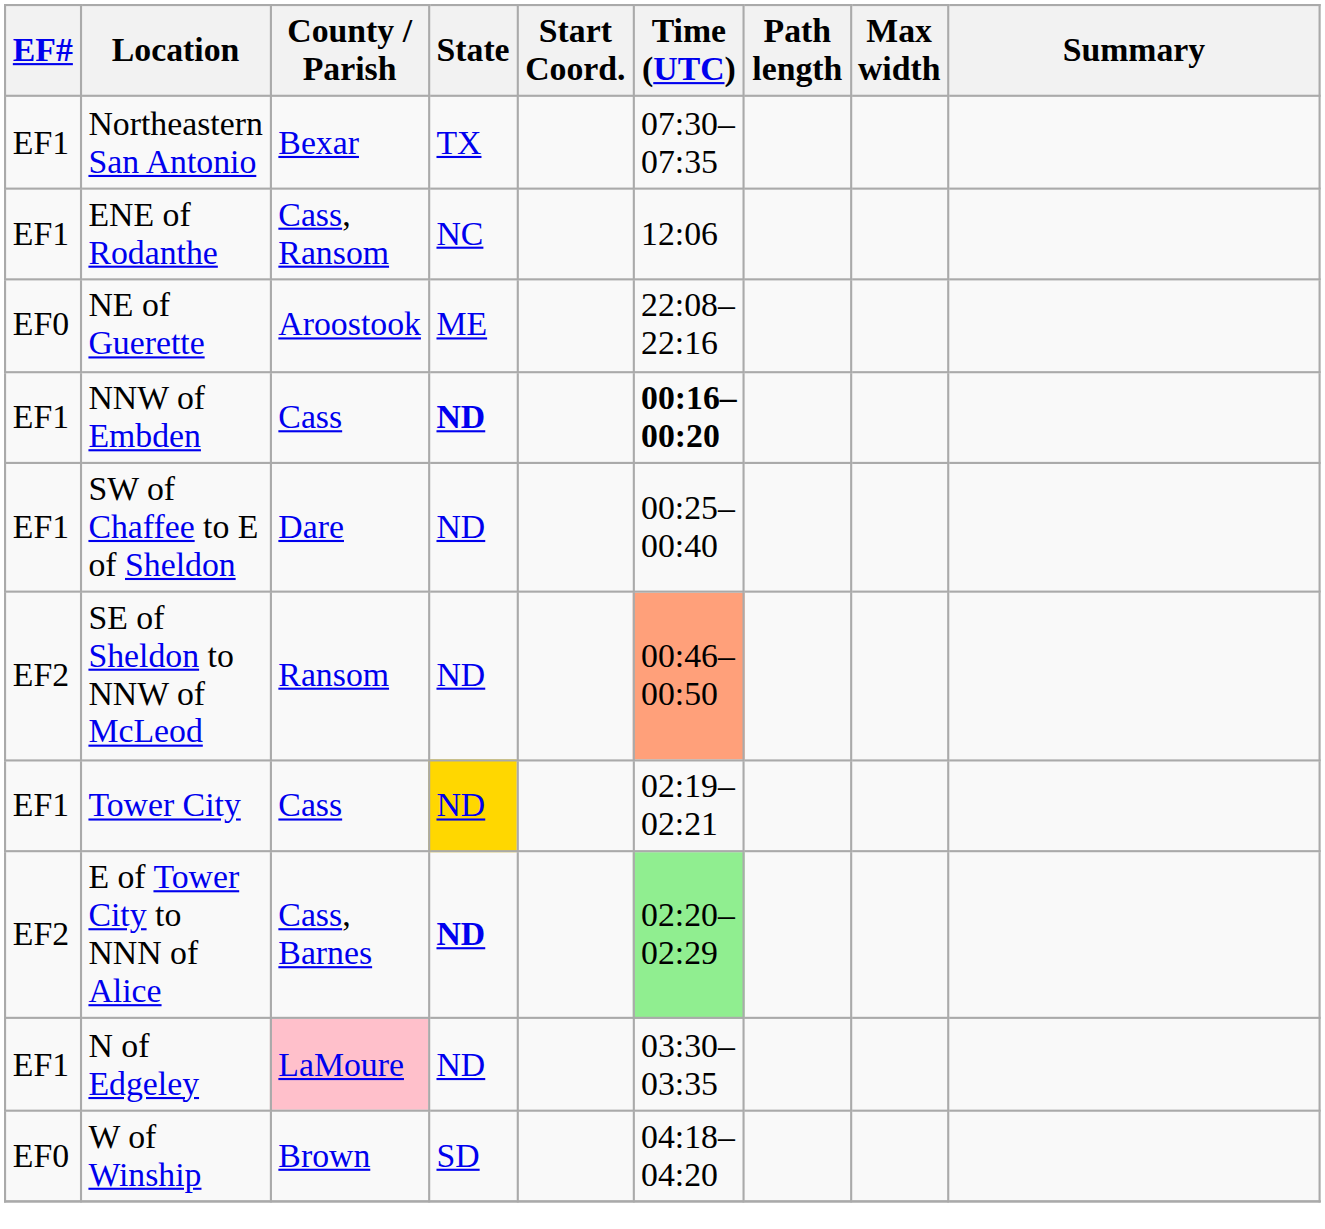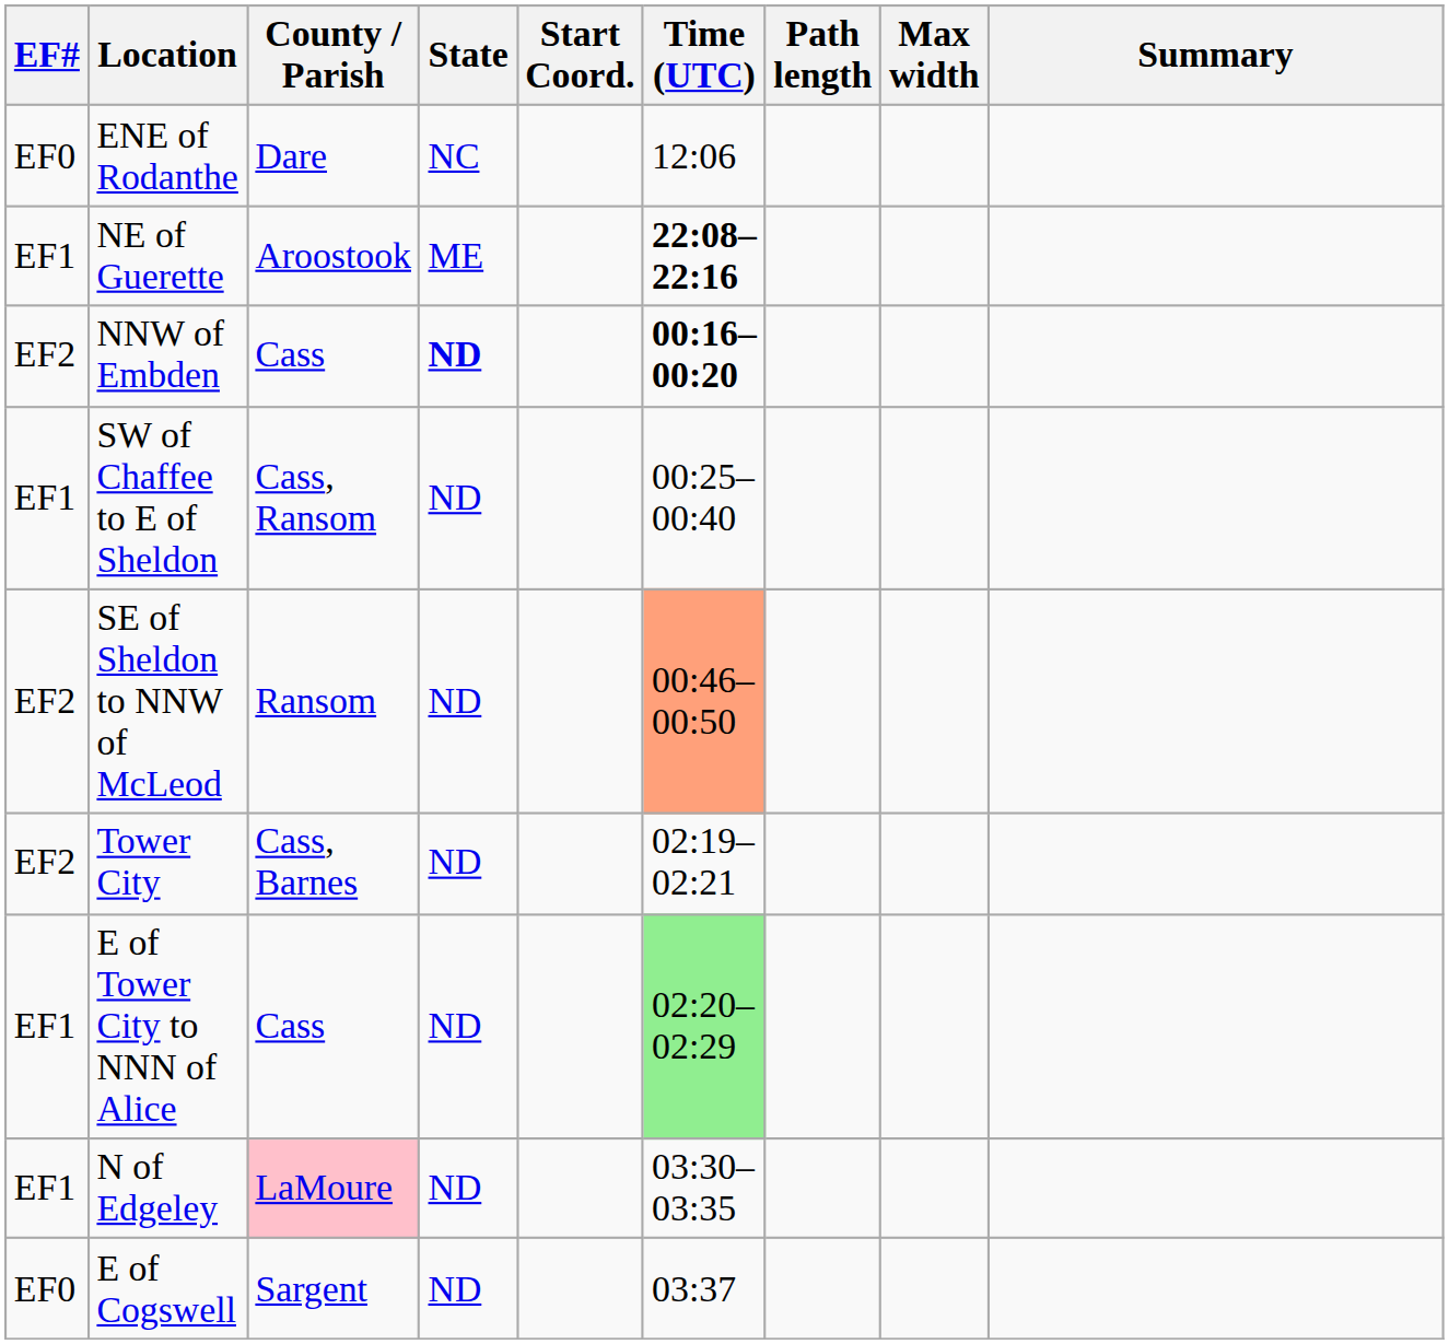- row: EF1 | Northeastern San Antonio | Bexar | TX | 07:30–07:35
ENE of Rodanthe | EF#: EF1 -> EF0
ENE of Rodanthe | County / Parish: Cass, Ransom -> Dare
NE of Guerette | EF#: EF0 -> EF1
NE of Guerette | Time (UTC): normal -> bold
NNW of Embden | EF#: EF1 -> EF2
SW of Chaffee to E of Sheldon | County / Parish: Dare -> Cass, Ransom
Tower City | EF#: EF1 -> EF2
Tower City | County / Parish: Cass -> Cass, Barnes
Tower City | State: gold background -> no background
E of Tower City to NNN of Alice | EF#: EF2 -> EF1
E of Tower City to NNN of Alice | County / Parish: Cass, Barnes -> Cass
E of Tower City to NNN of Alice | State: bold -> normal
+ row: EF0 | E of Cogswell | Sargent | ND | 03:37
- row: EF0 | W of Winship | Brown | SD | 04:18–04:20
